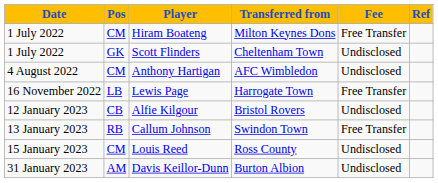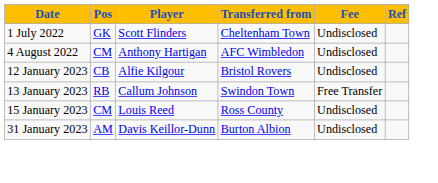- row: 1 July 2022 | CM | Hiram Boateng | Milton Keynes Dons | Free Transfer
- row: 16 November 2022 | LB | Lewis Page | Harrogate Town | Free Transfer
